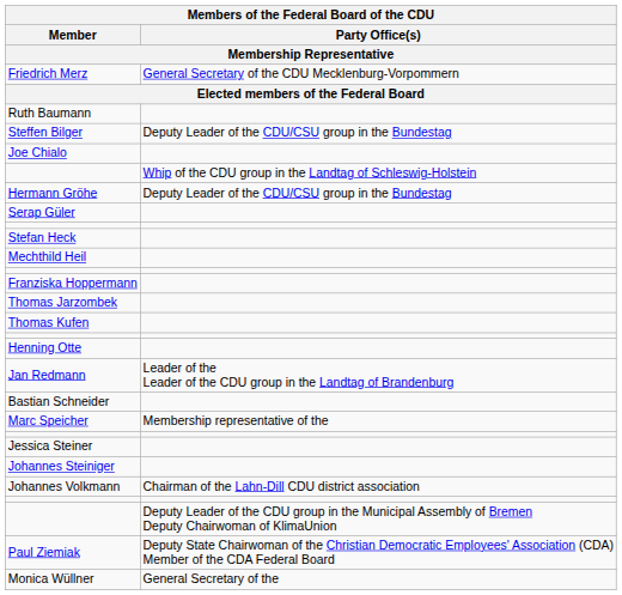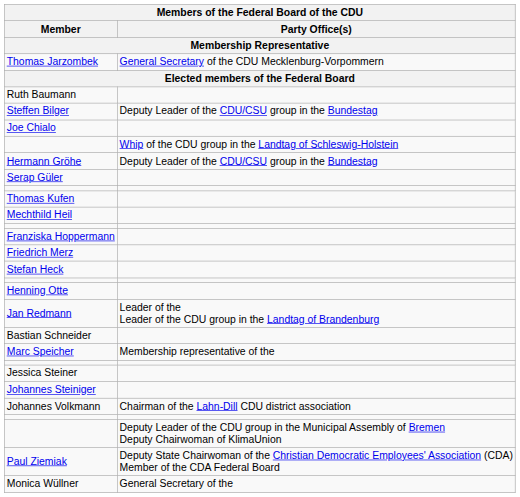row 4 | Member: Friedrich Merz -> Thomas Jarzombek
row 13 | Member: Stefan Heck -> Thomas Kufen
row 17 | Member: Thomas Jarzombek -> Friedrich Merz
row 18 | Member: Thomas Kufen -> Stefan Heck
